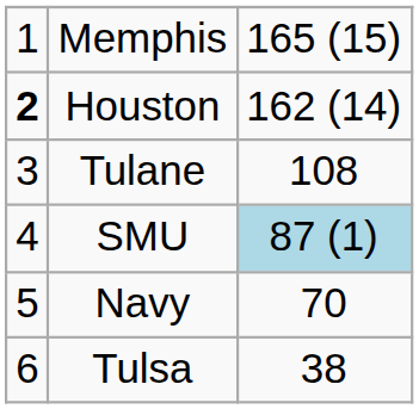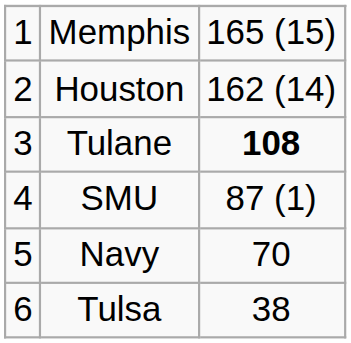Houston | column 1: bold -> normal
Tulane | column 3: normal -> bold
SMU | column 3: lightblue background -> no background
